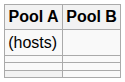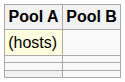row 2 | Pool A: no background -> lightyellow background
